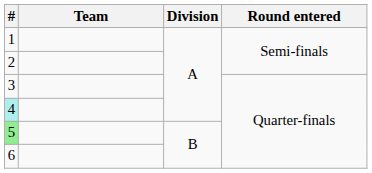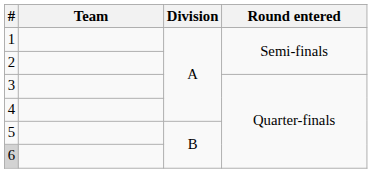4 | #: paleturquoise background -> no background
5 | #: lightgreen background -> no background
6 | #: no background -> lightgrey background
